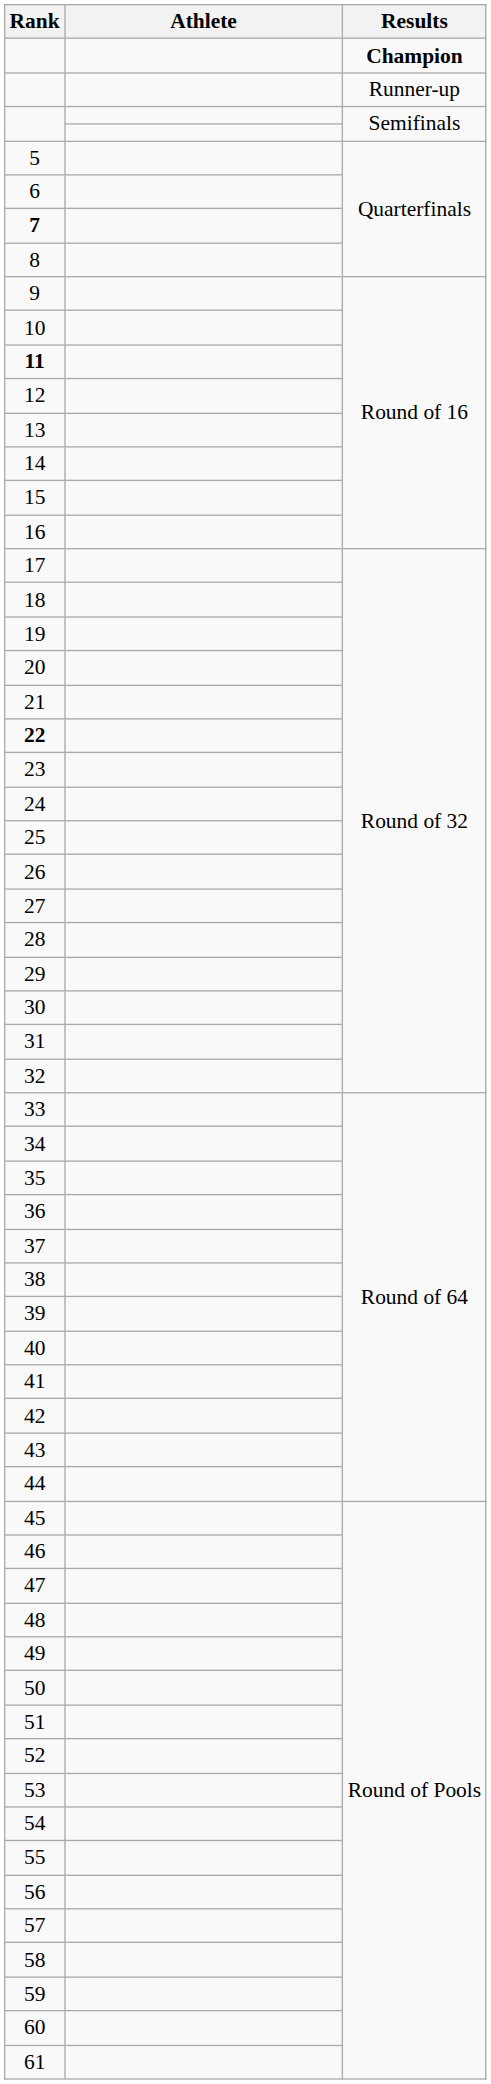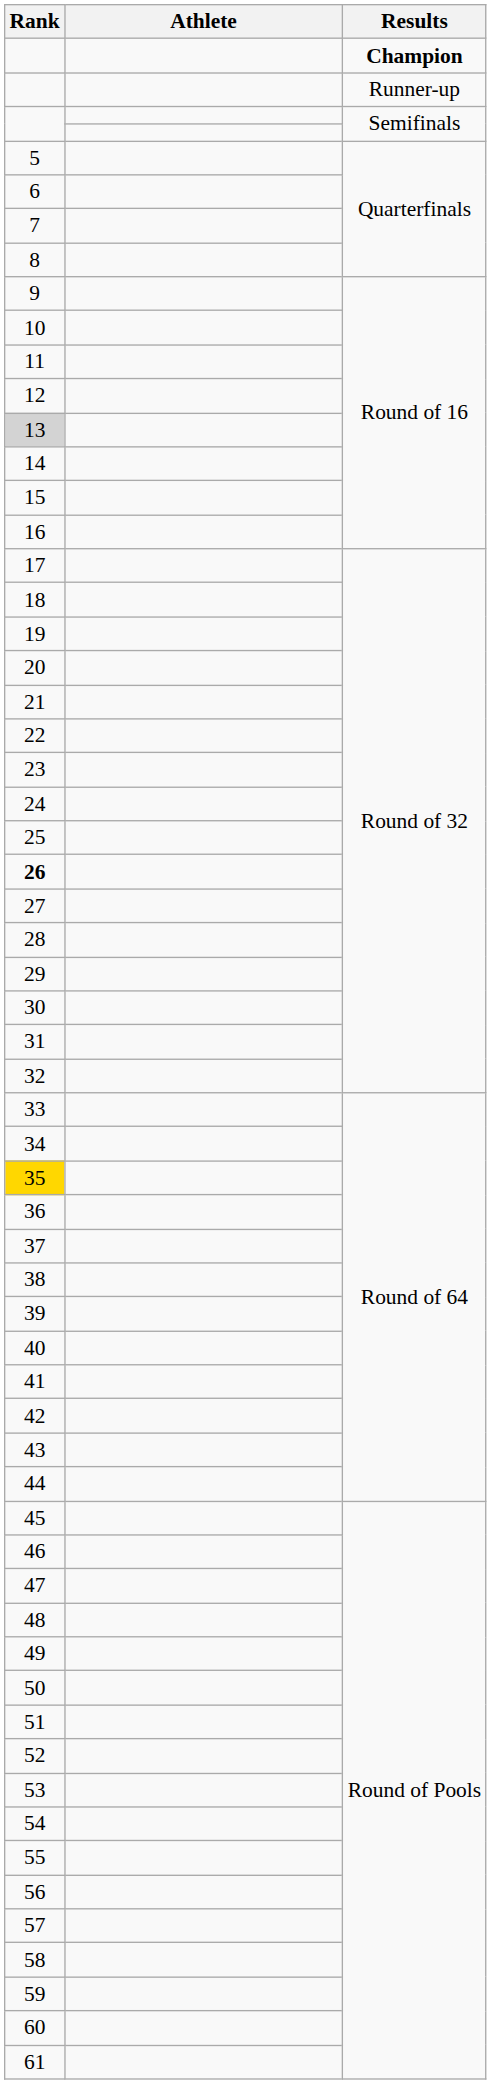7 | Rank: bold -> normal
11 | Rank: bold -> normal
13 | Rank: no background -> lightgrey background
22 | Rank: bold -> normal
26 | Rank: normal -> bold
35 | Rank: no background -> gold background
